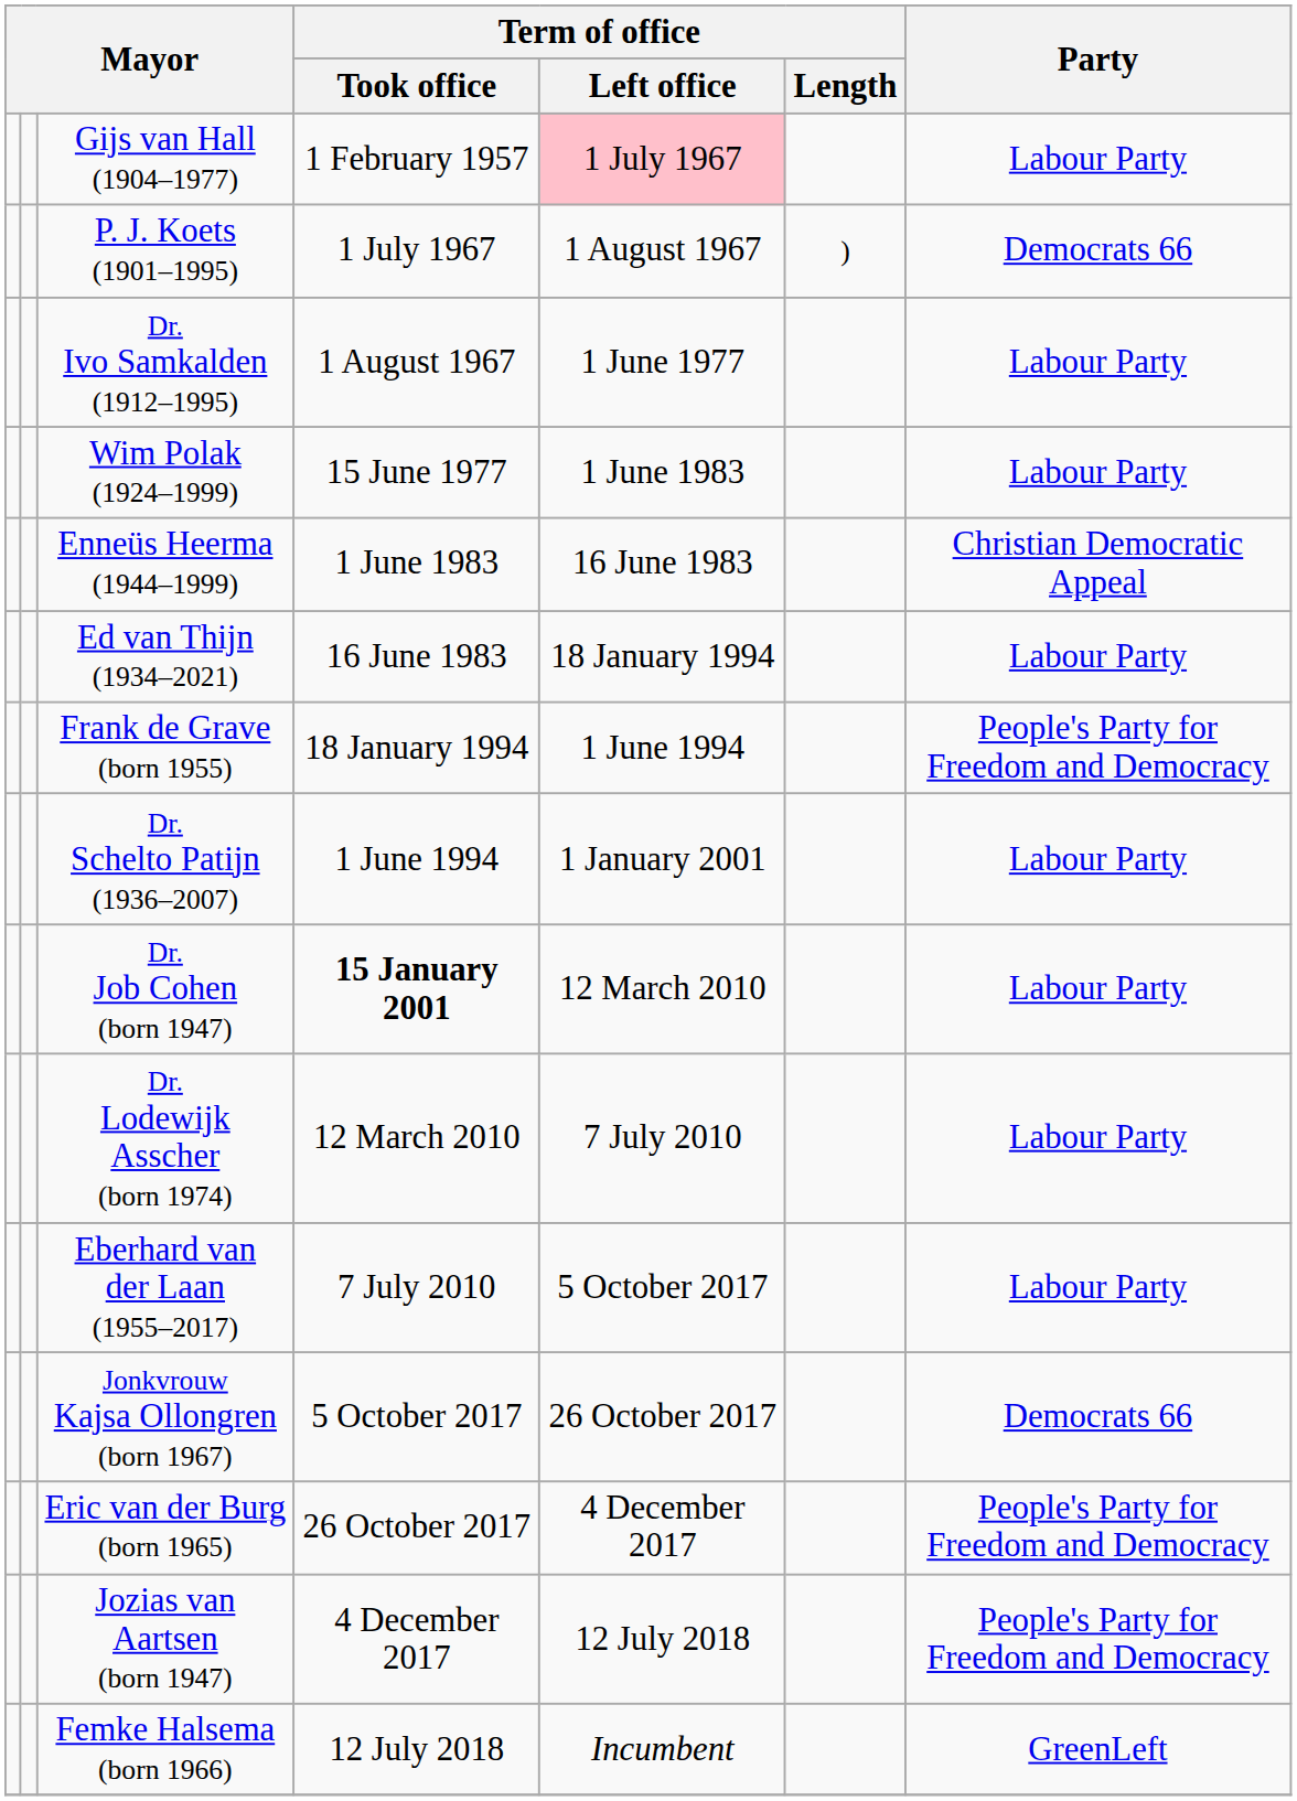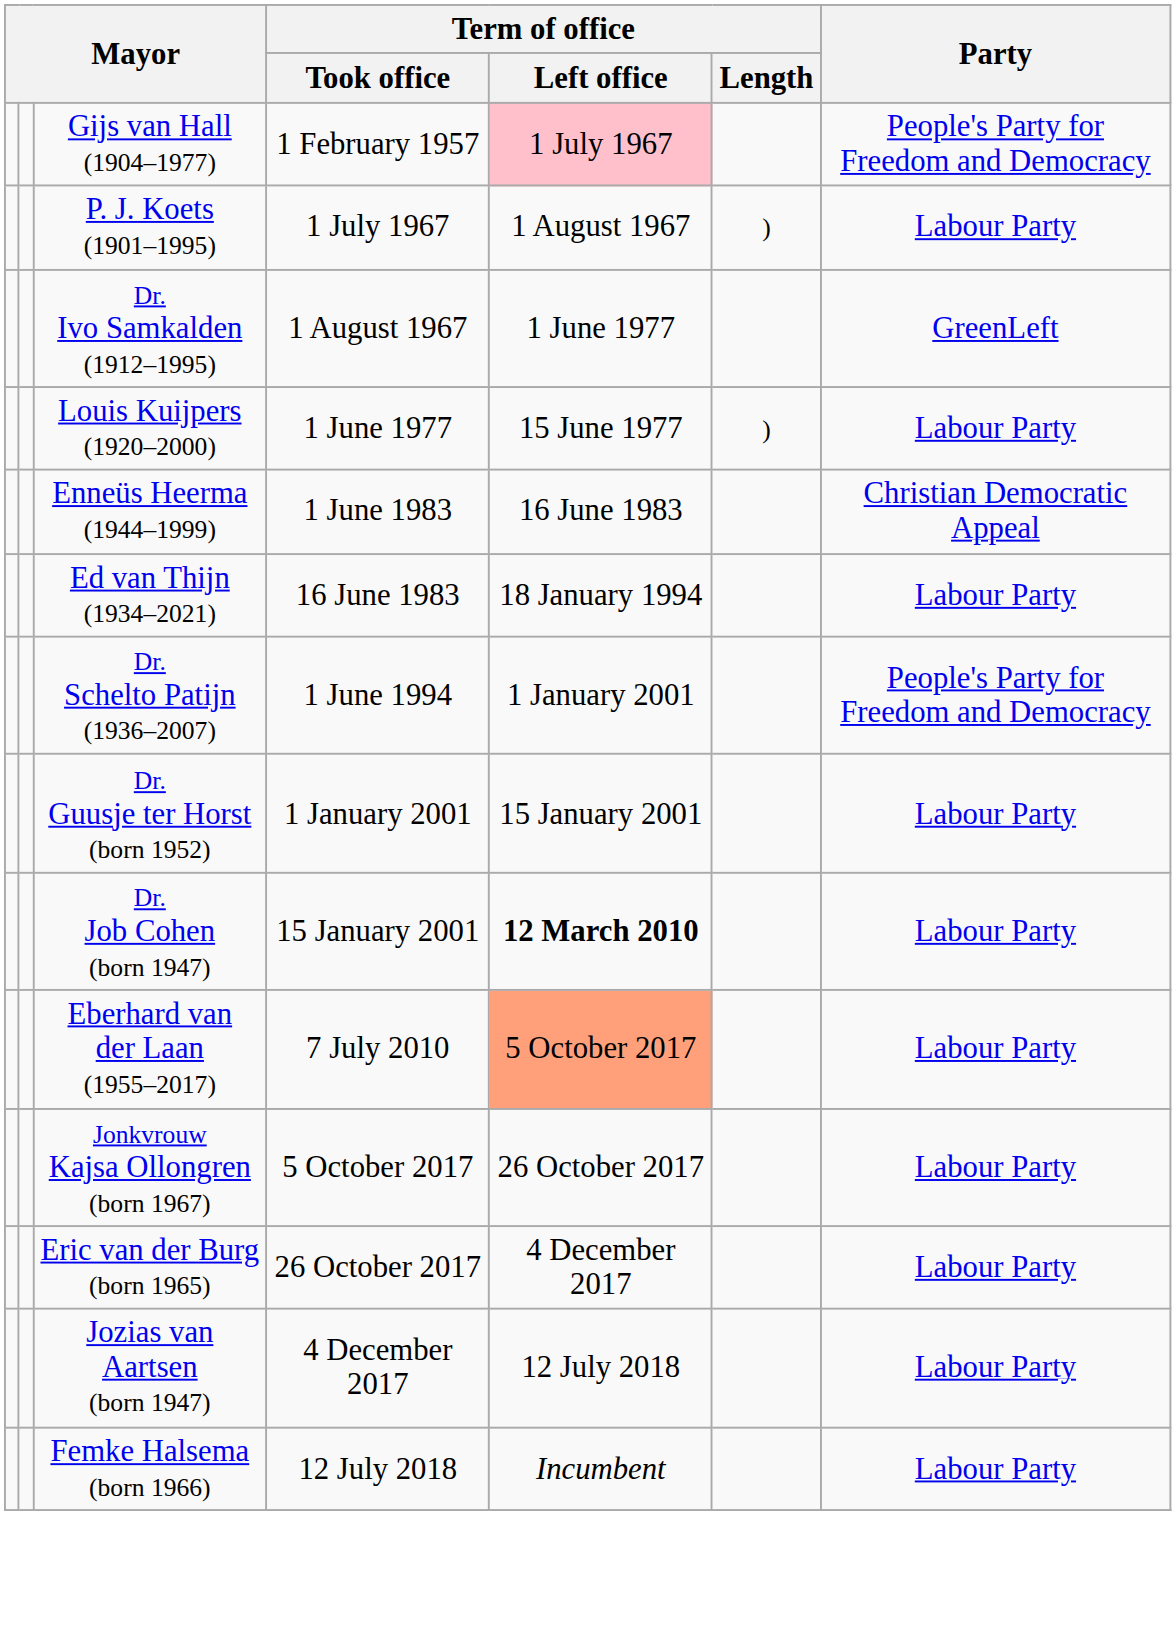Gijs van Hall (1904–1977) | Party: Labour Party -> People's Party for Freedom and Democracy
P. J. Koets (1901–1995) | Party: Democrats 66 -> Labour Party
Dr. Ivo Samkalden (1912–1995) | Party: Labour Party -> GreenLeft
+ row: Louis Kuijpers (1920–2000) | 1 June 1977 | 15 June 1977 | ) | Labour Party
- row: Wim Polak (1924–1999) | 15 June 1977 | 1 June 1983 | Labour Party
- row: Frank de Grave (born 1955) | 18 January 1994 | 1 June 1994 | People's Party for Freedom and Democracy
Dr. Schelto Patijn (1936–2007) | Party: Labour Party -> People's Party for Freedom and Democracy
+ row: Dr. Guusje ter Horst (born 1952) | 1 January 2001 | 15 January 2001 | Labour Party
Dr. Job Cohen (born 1947) | Term of office / Took office: bold -> normal
Dr. Job Cohen (born 1947) | Term of office / Left office: normal -> bold
- row: Dr. Lodewijk Asscher (born 1974) | 12 March 2010 | 7 July 2010 | Labour Party
Eberhard van der Laan (1955–2017) | Term of office / Left office: no background -> lightsalmon background
Jonkvrouw Kajsa Ollongren (born 1967) | Party: Democrats 66 -> Labour Party
Eric van der Burg (born 1965) | Party: People's Party for Freedom and Democracy -> Labour Party
Jozias van Aartsen (born 1947) | Party: People's Party for Freedom and Democracy -> Labour Party
Femke Halsema (born 1966) | Party: GreenLeft -> Labour Party
